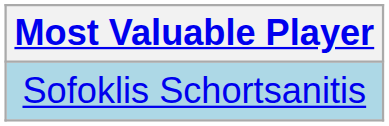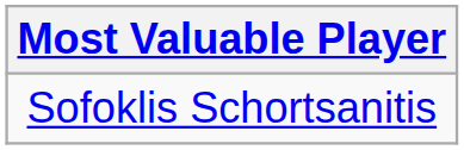row 2 | column 1: lightblue background -> no background
